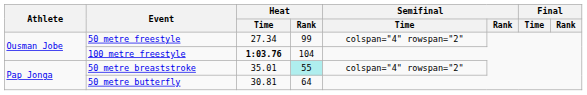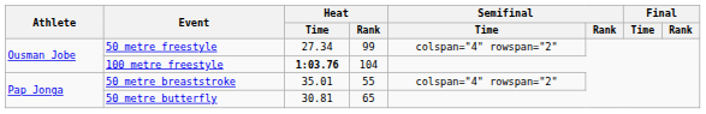50 metre breaststroke | Heat / Rank: paleturquoise background -> no background
50 metre butterfly | Heat / Rank: 64 -> 65
